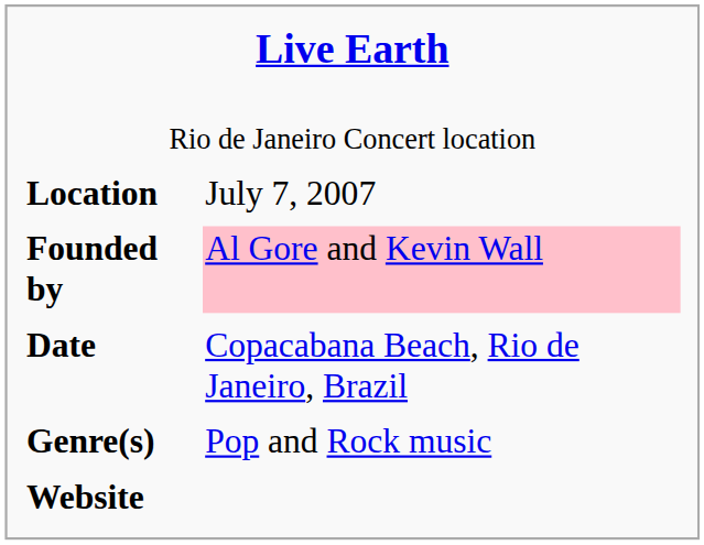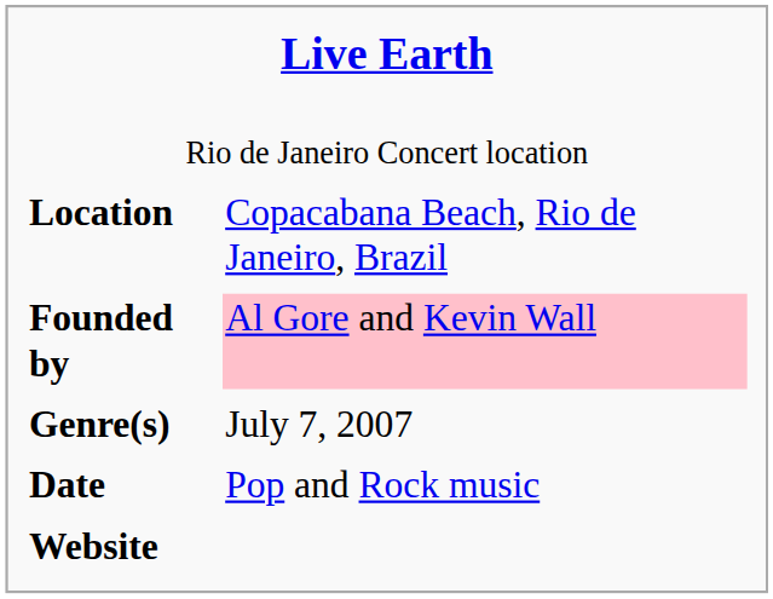row 3 | column 2: July 7, 2007 -> Copacabana Beach, Rio de Janeiro, Brazil
row 5 | column 1: Date -> Genre(s)
row 5 | column 2: Copacabana Beach, Rio de Janeiro, Brazil -> July 7, 2007
row 6 | column 1: Genre(s) -> Date
